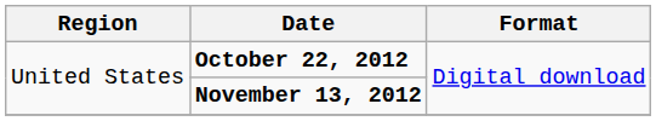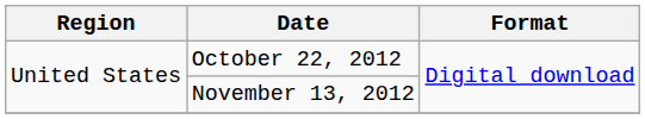October 22, 2012 | Date: bold -> normal
November 13, 2012 | Date: bold -> normal
